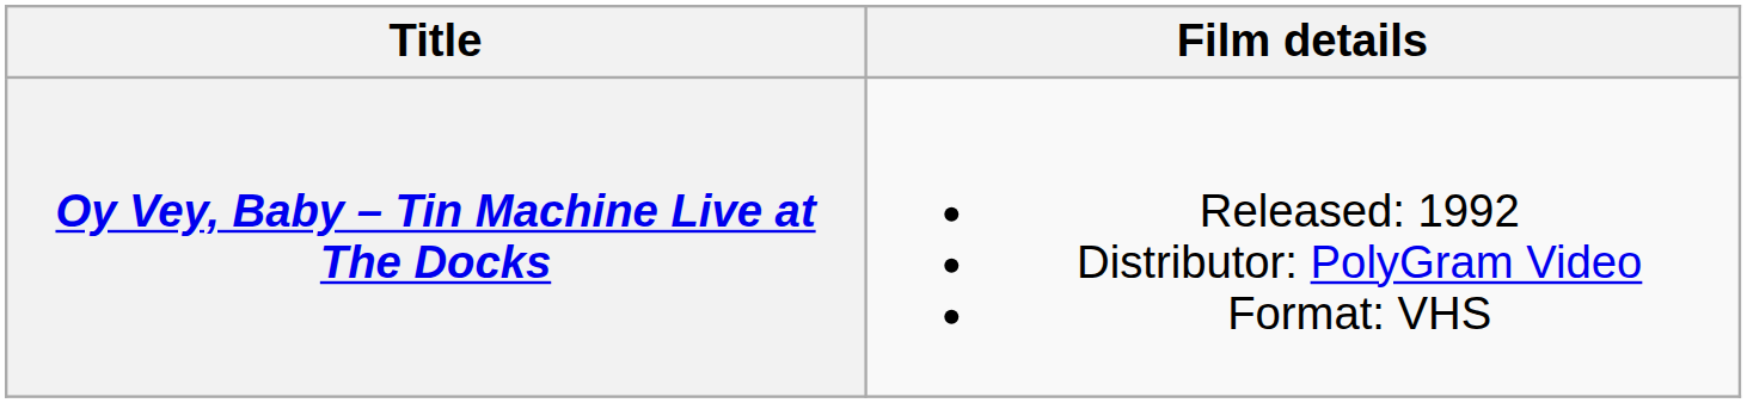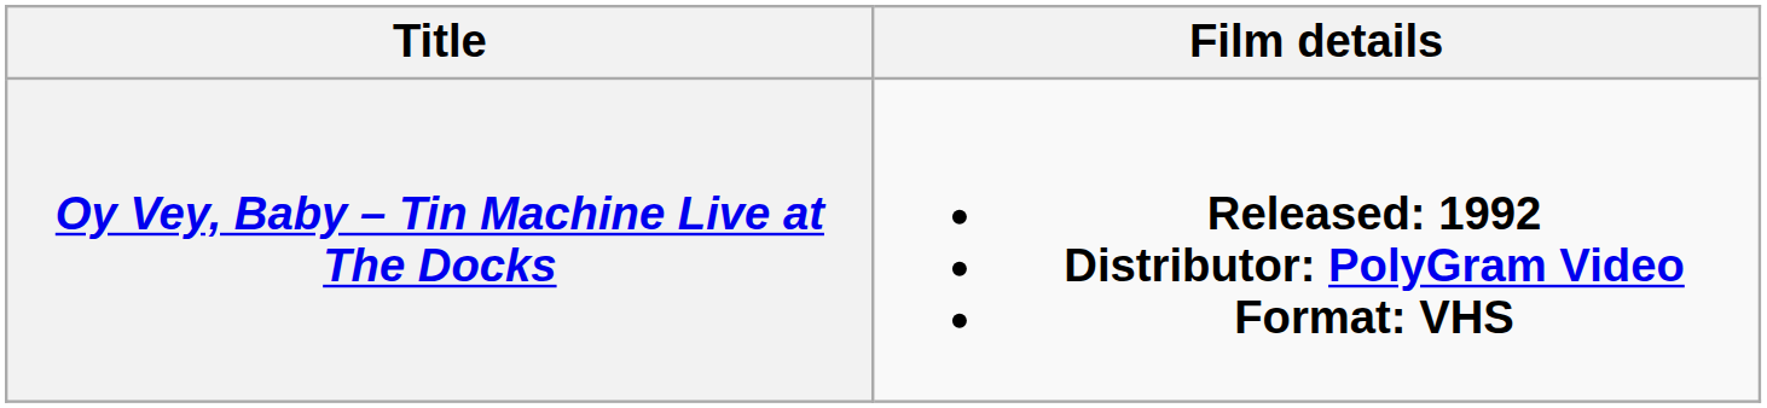Oy Vey, Baby – Tin Machine Live at The Docks | Film details: normal -> bold
